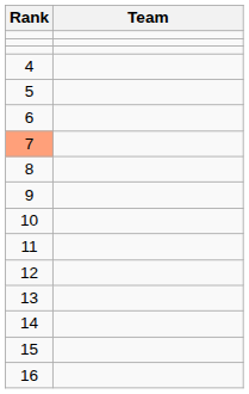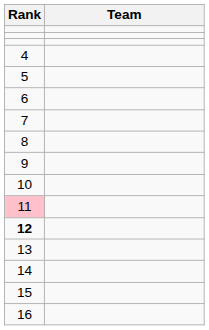row 8 | Rank: lightsalmon background -> no background
row 12 | Rank: no background -> pink background
row 13 | Rank: normal -> bold
